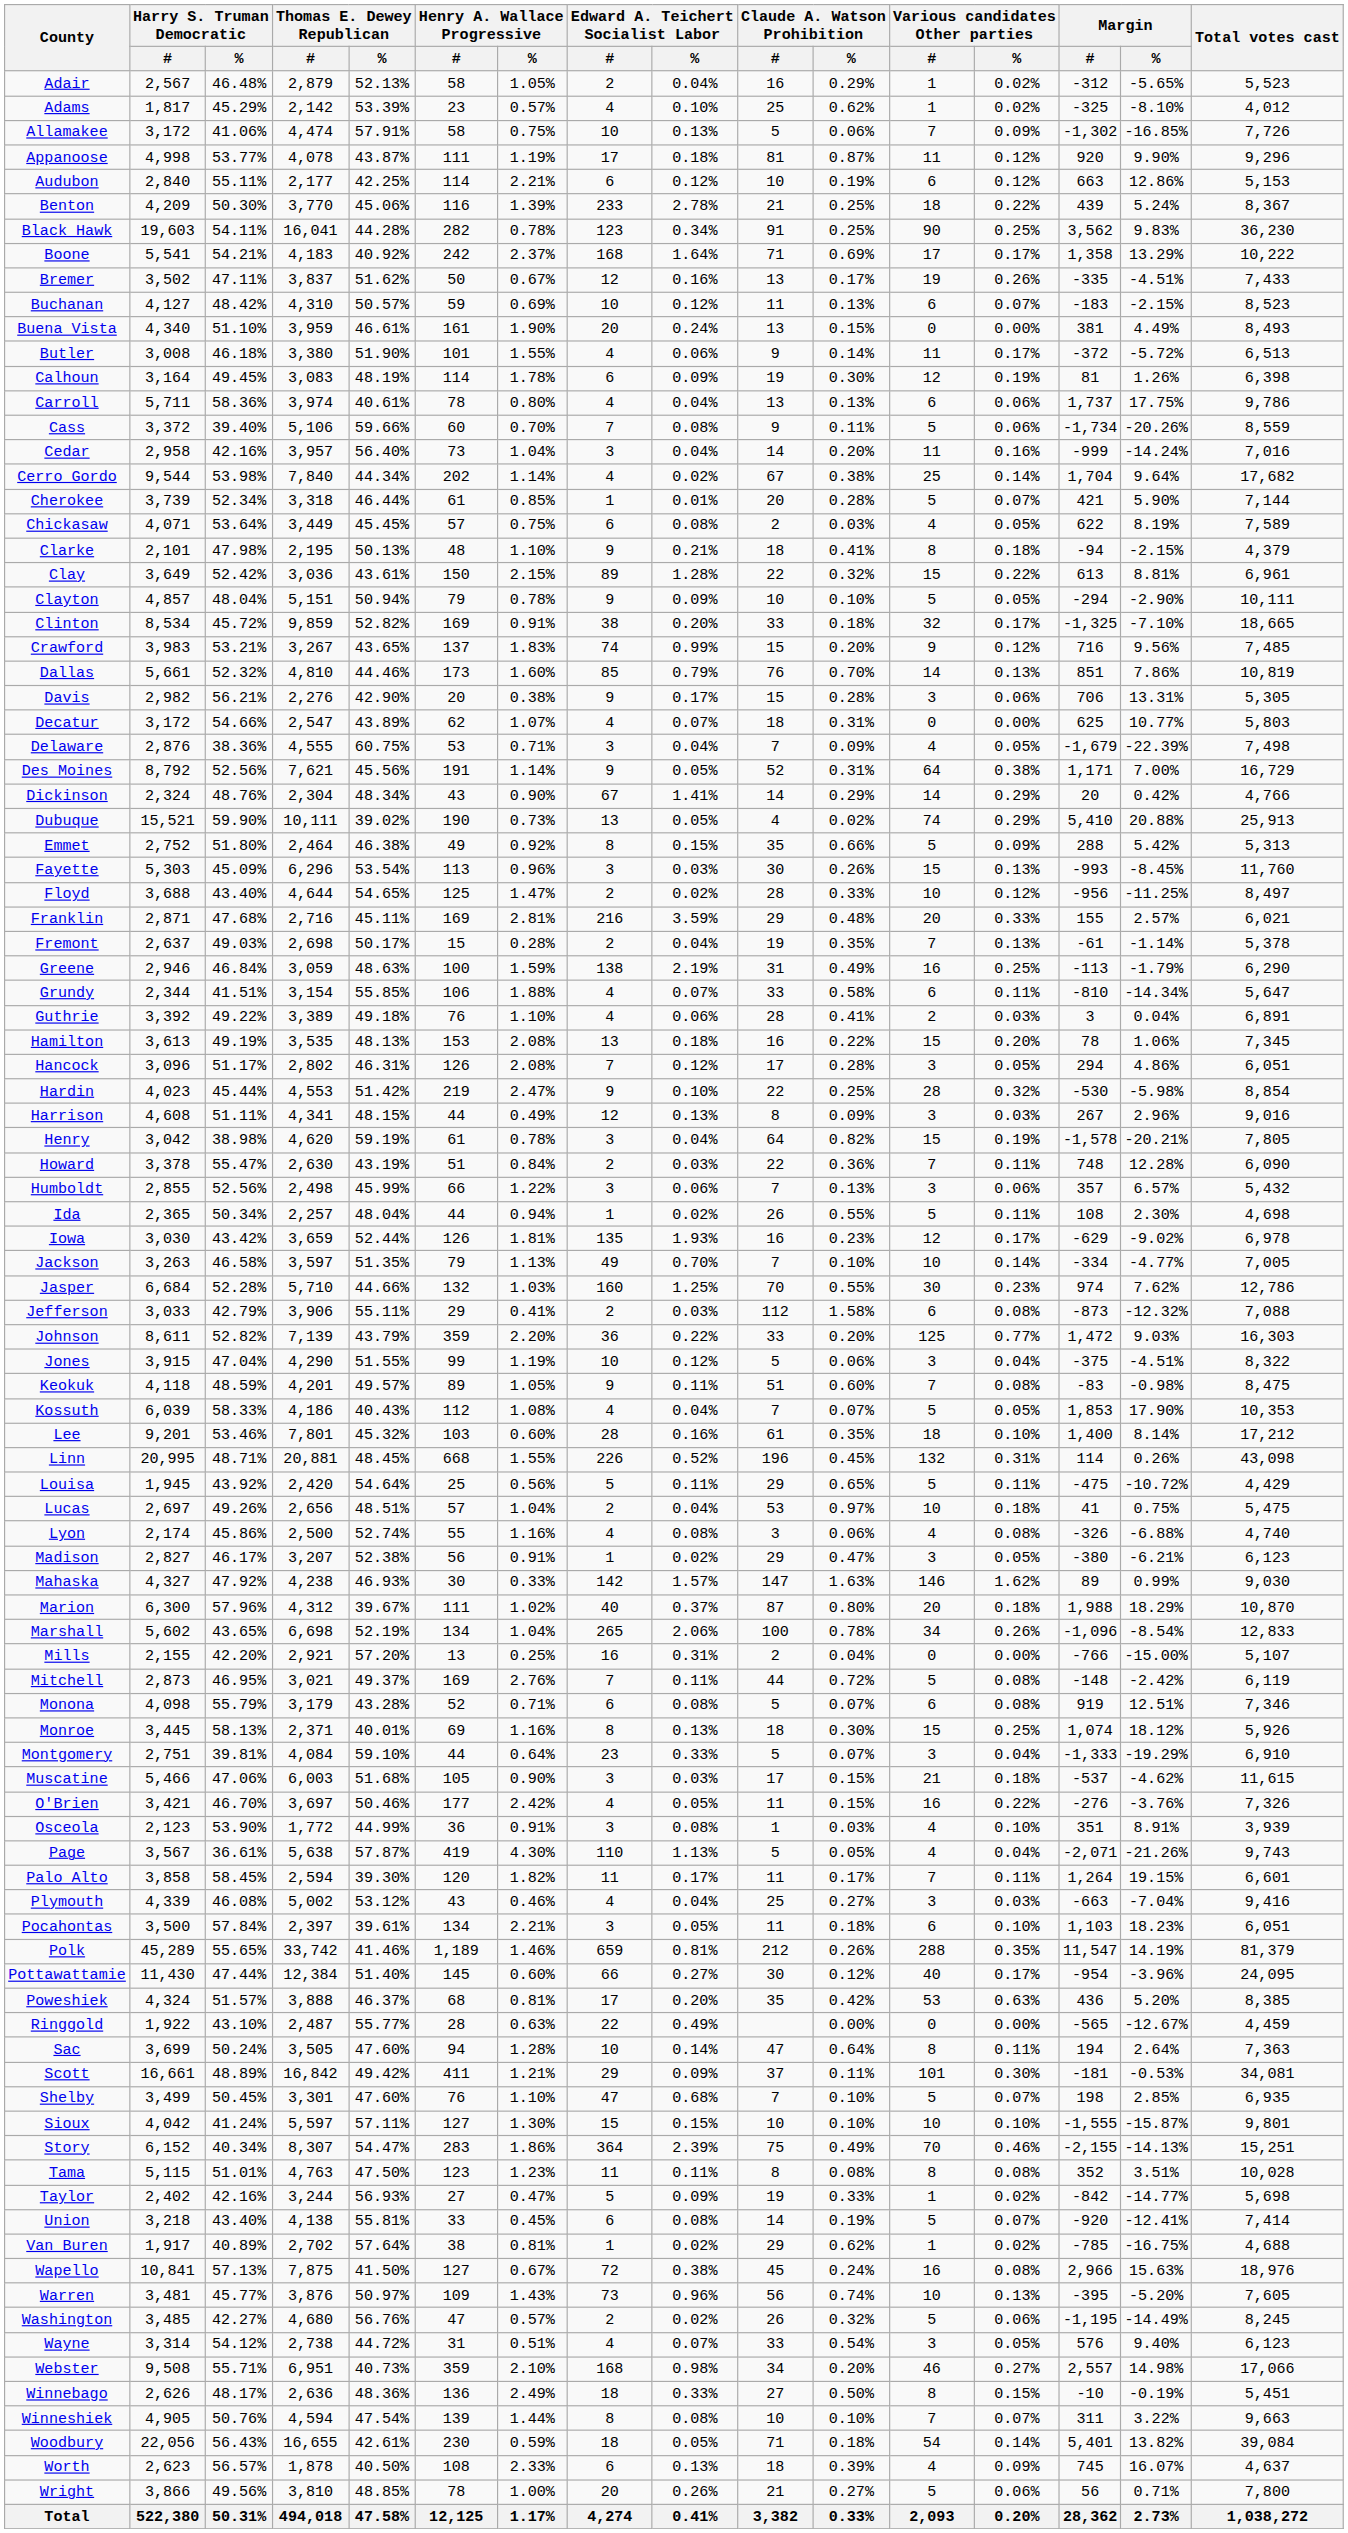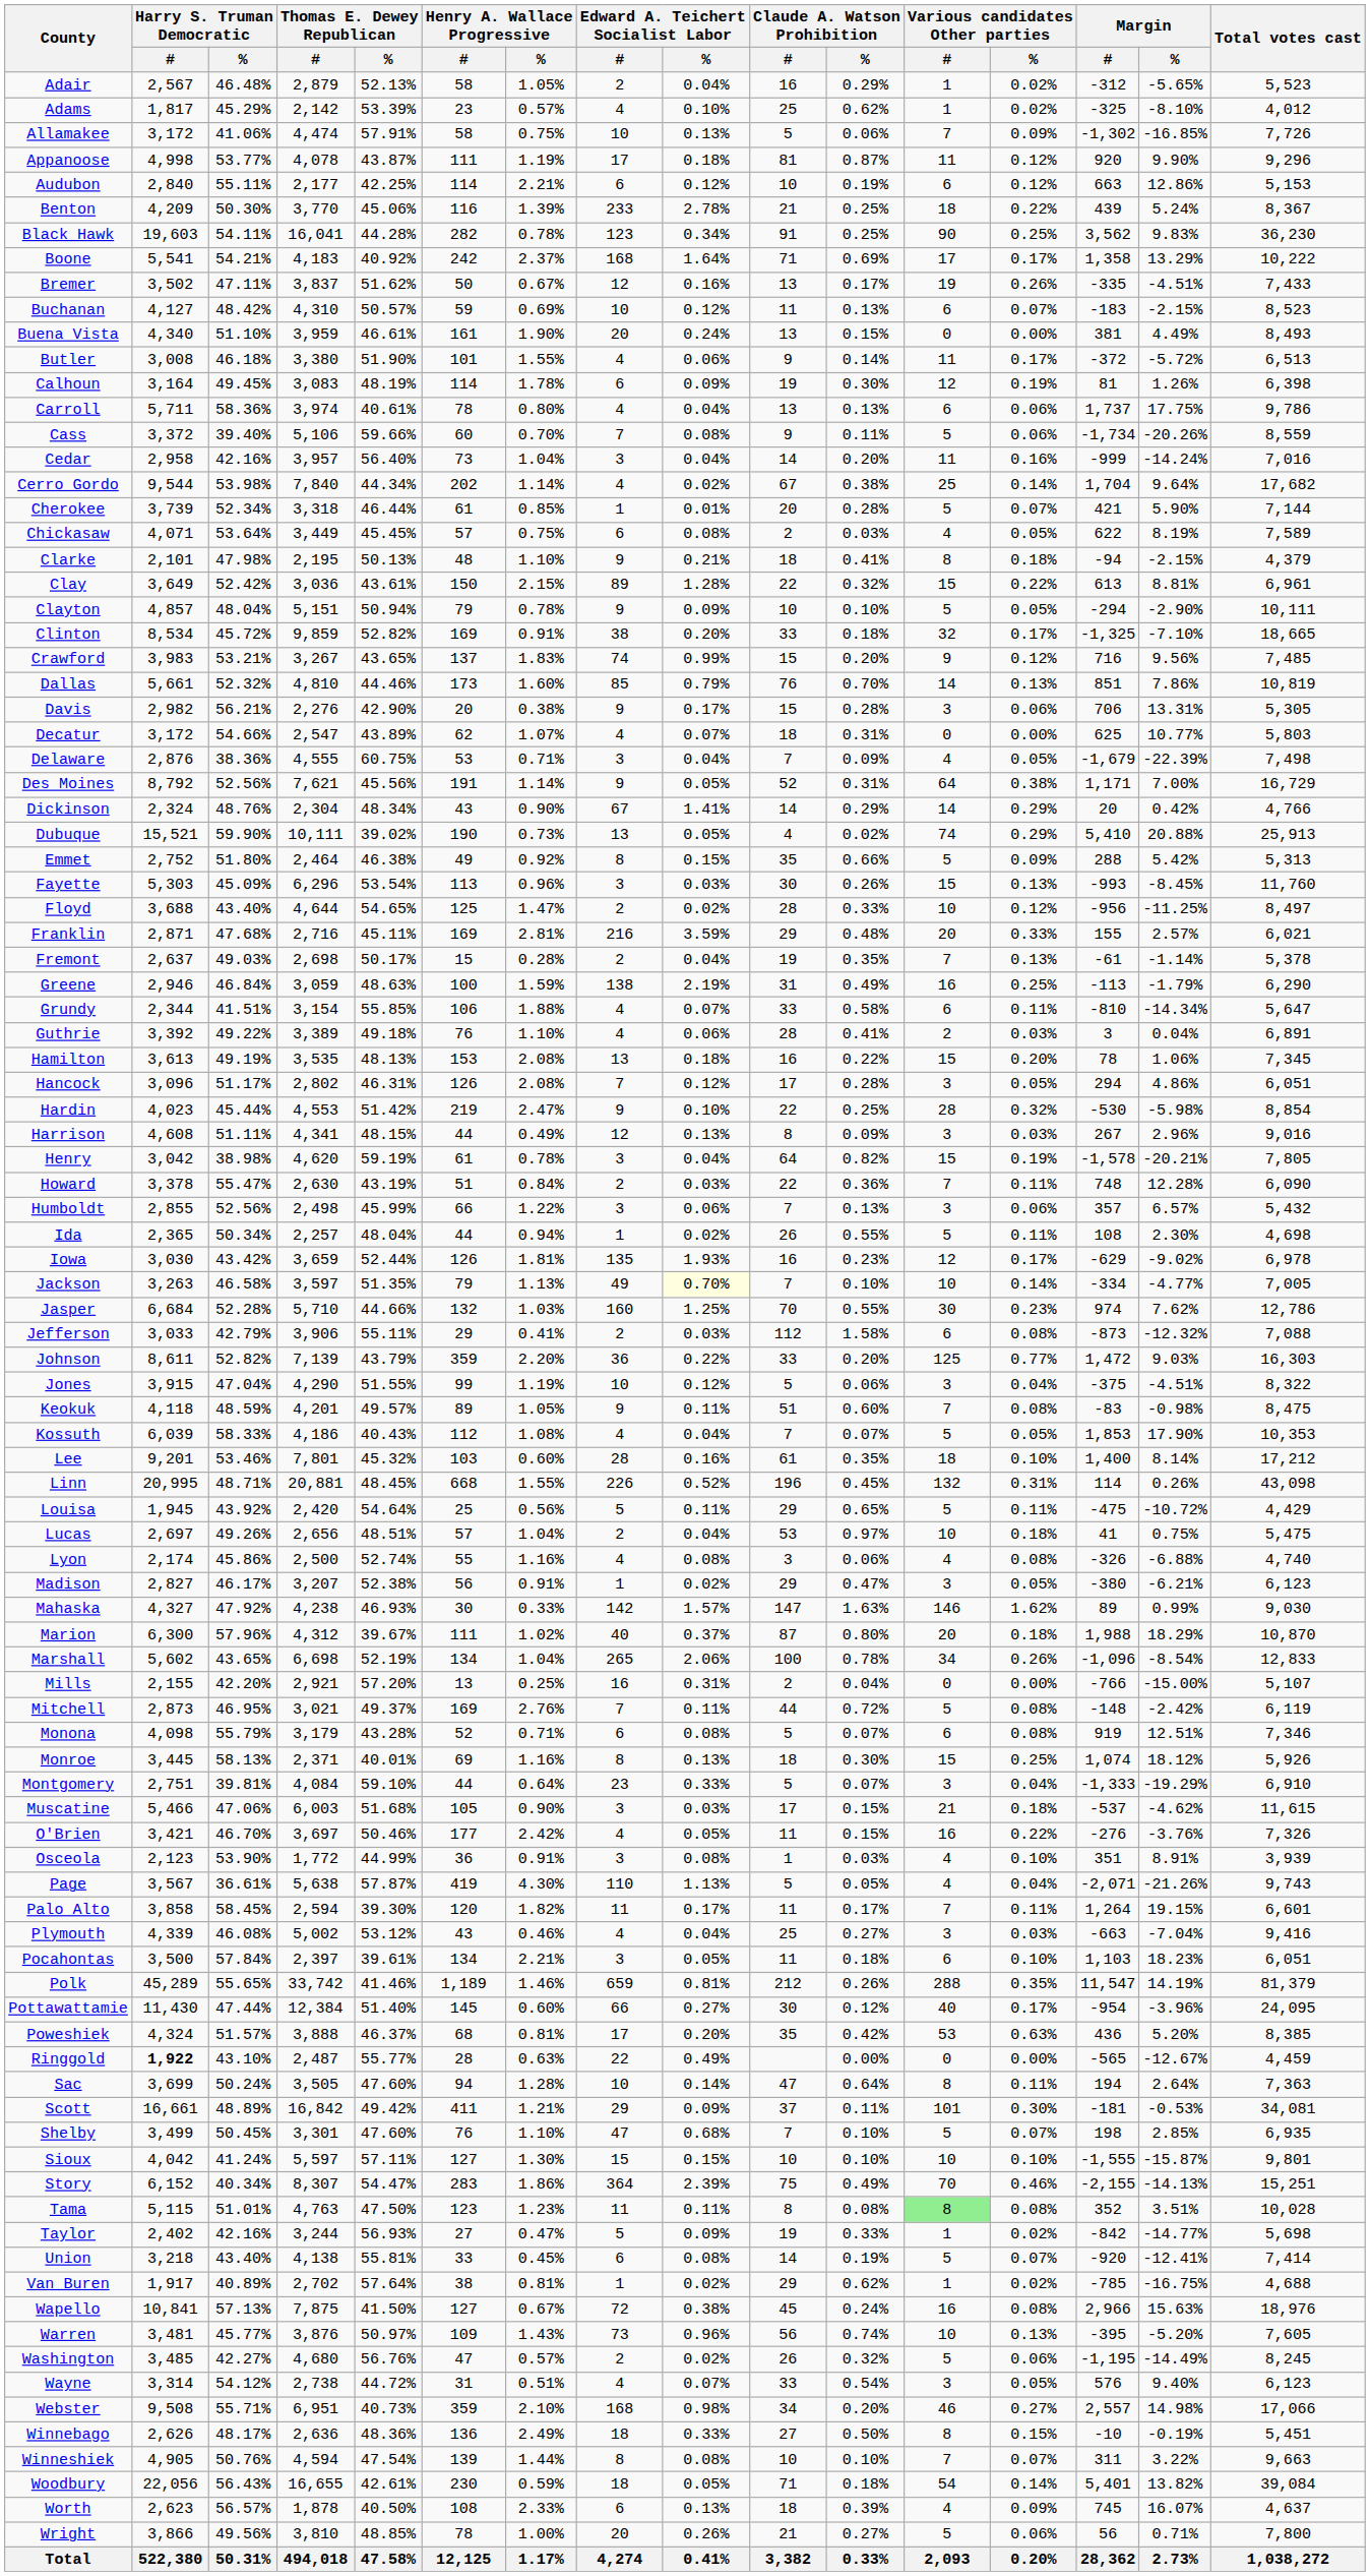Jackson | Edward A. Teichert Socialist Labor / %: no background -> lightyellow background
Ringgold | Harry S. Truman Democratic / #: normal -> bold
Tama | Various candidates Other parties / #: no background -> lightgreen background
